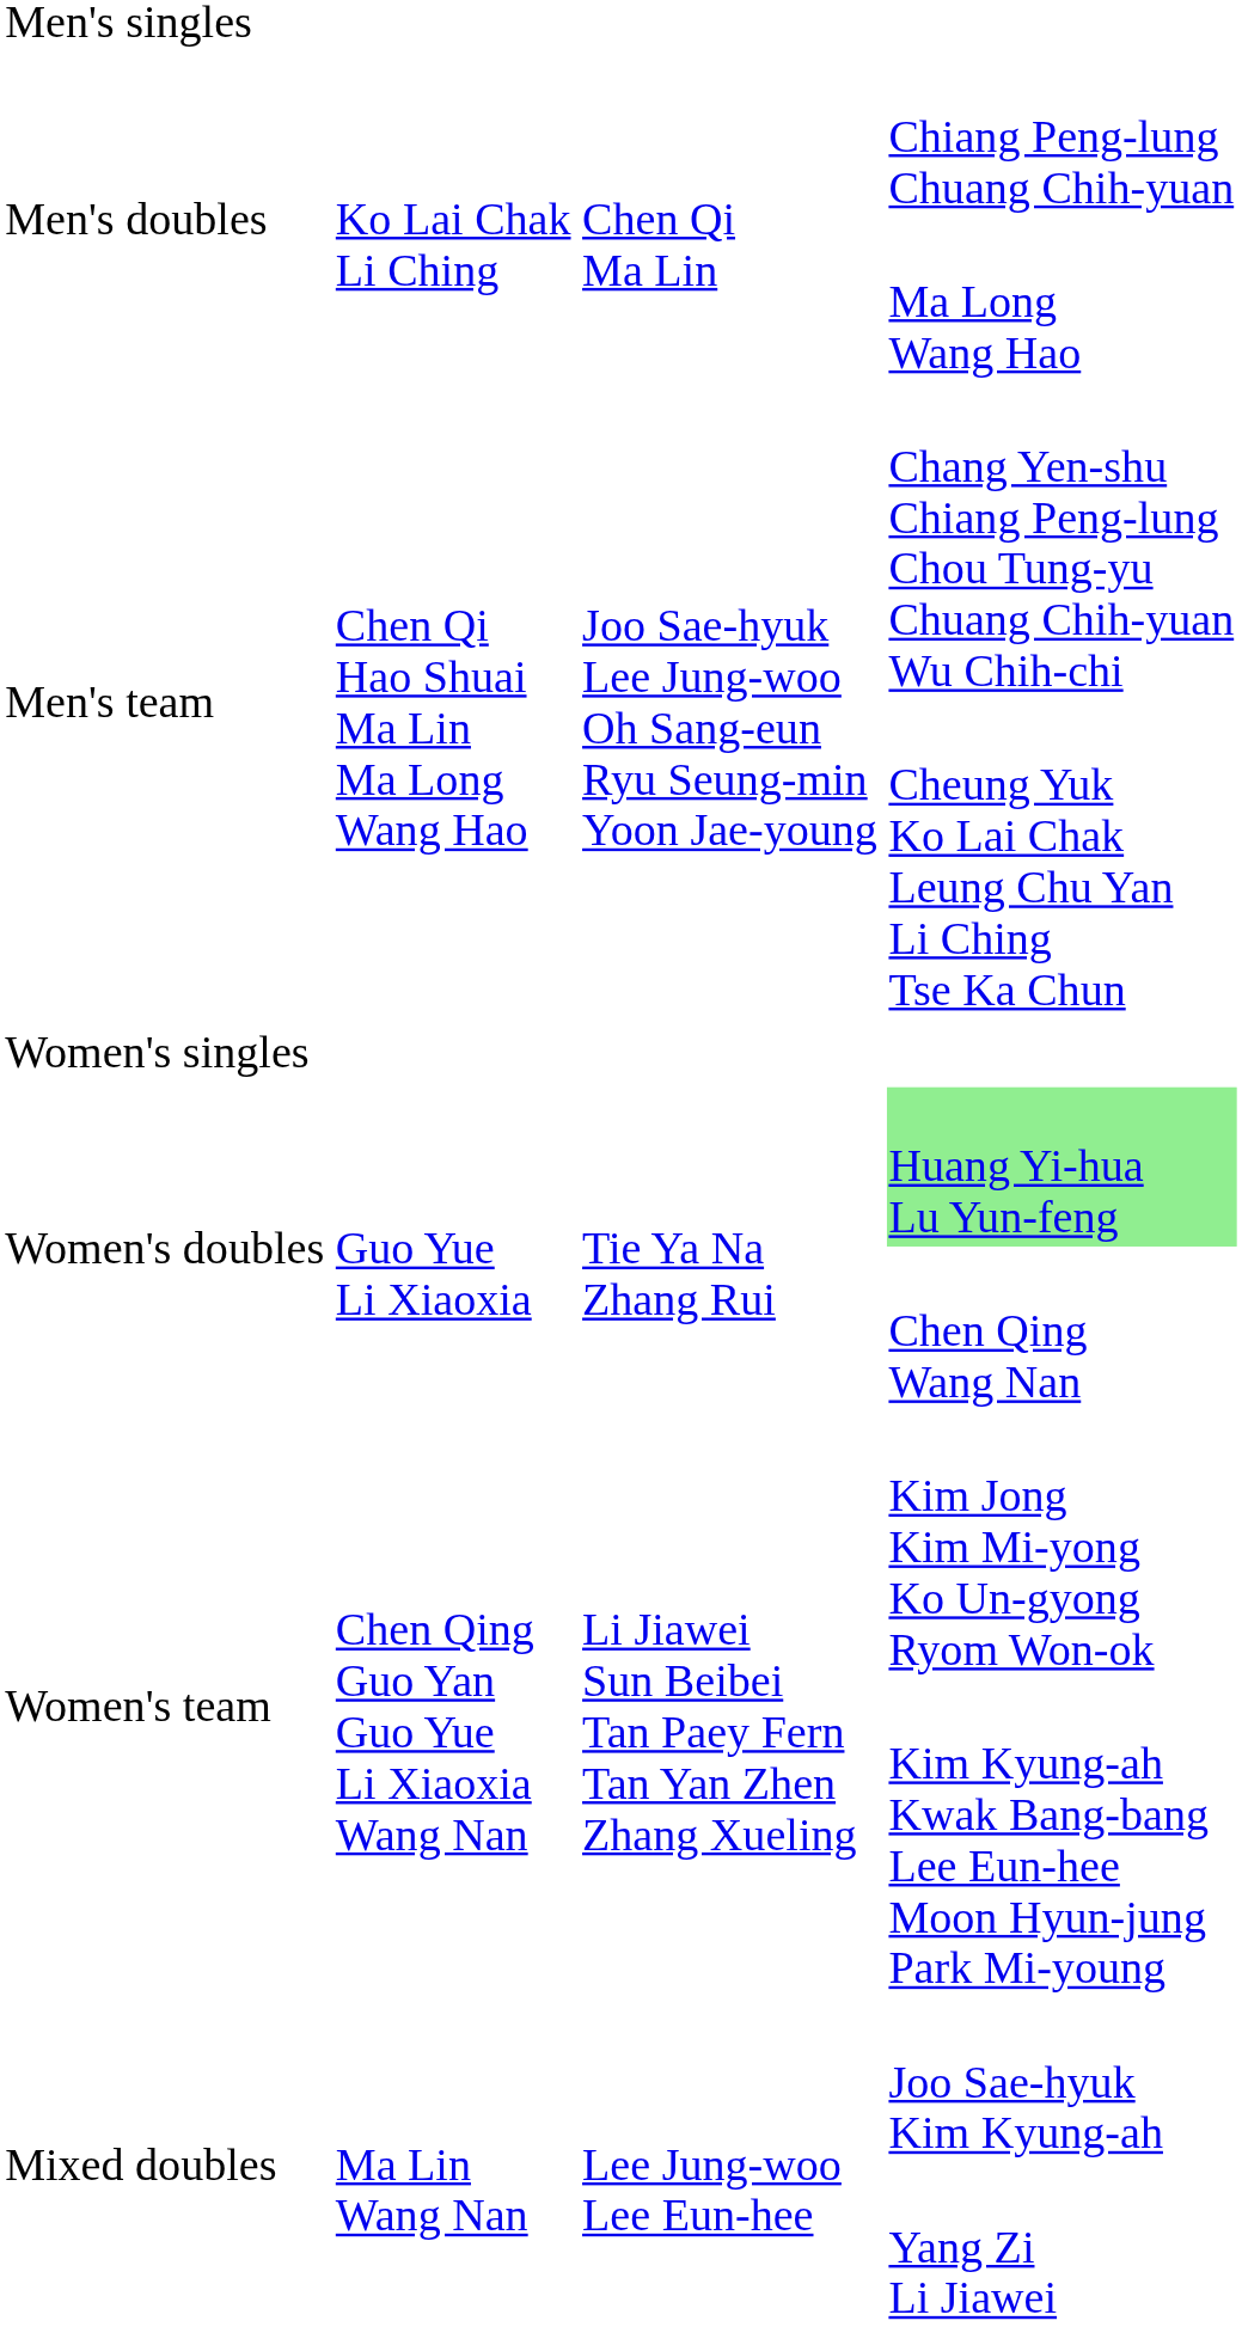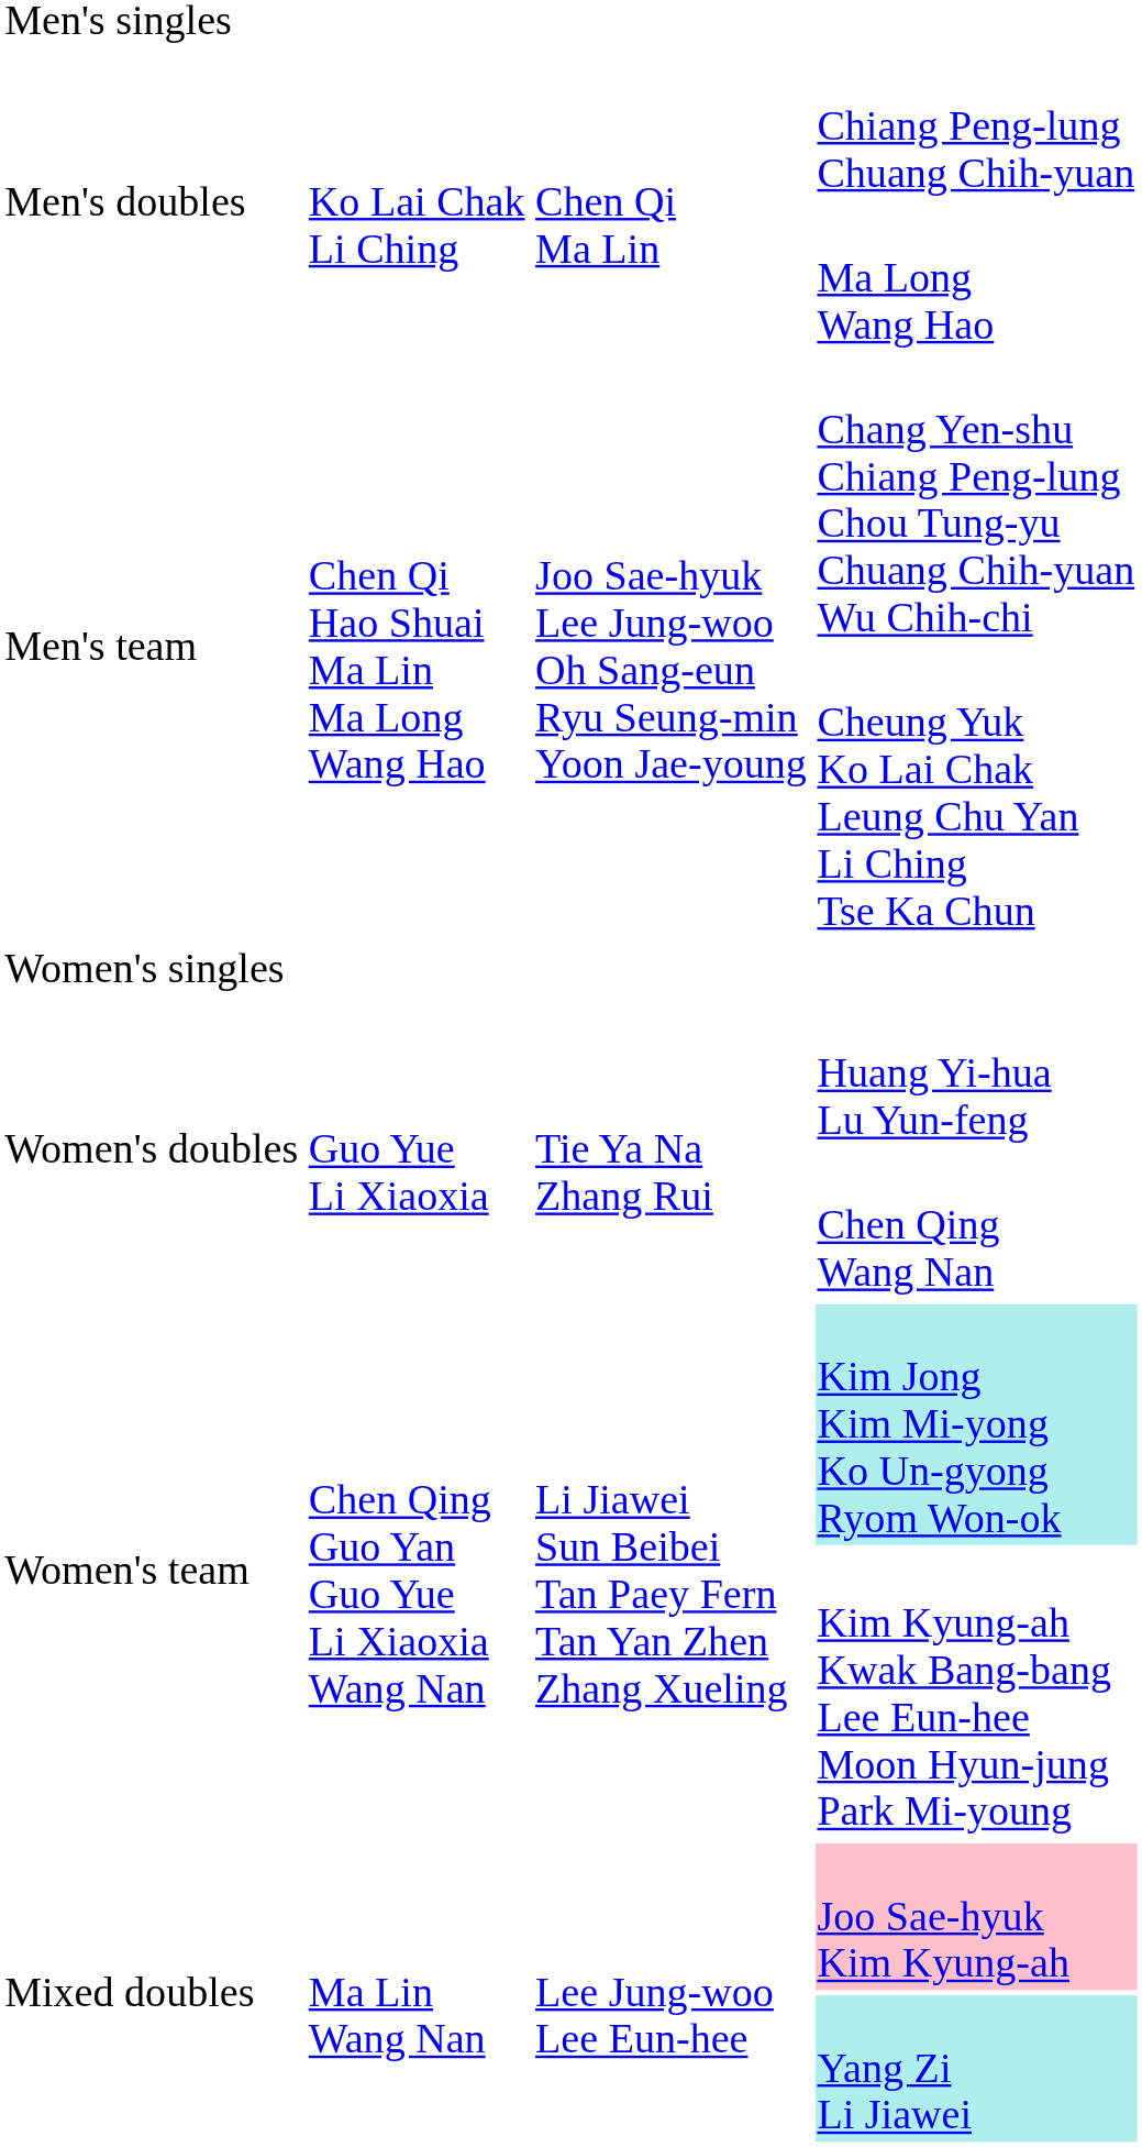Huang Yi-hua Lu Yun-feng | column 4: lightgreen background -> no background
Kim Jong Kim Mi-yong Ko Un-gyong Ryom Won-ok | column 4: no background -> paleturquoise background
Joo Sae-hyuk Kim Kyung-ah | column 4: no background -> pink background
Yang Zi Li Jiawei | column 4: no background -> paleturquoise background
